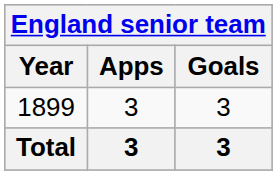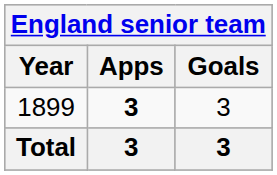1899 | Apps: normal -> bold
